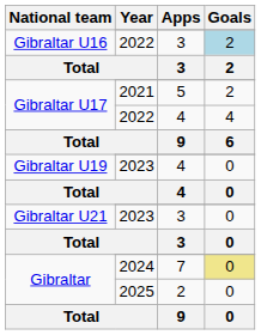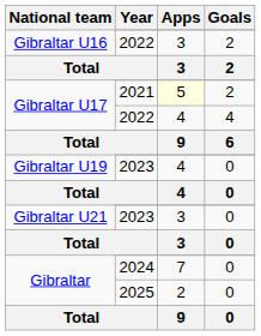Gibraltar U16 / 2022 | Goals: lightblue background -> no background
2021 | Apps: no background -> lightyellow background
2024 | Goals: khaki background -> no background
